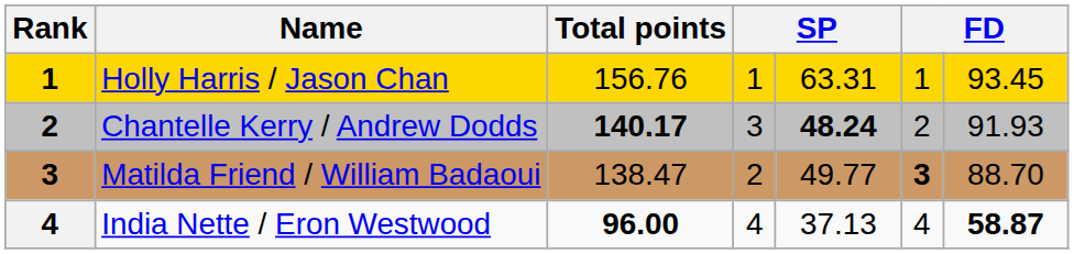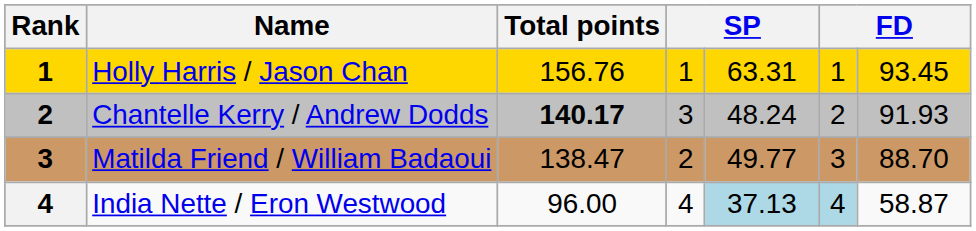Chantelle Kerry / Andrew Dodds | column 5: bold -> normal
Matilda Friend / William Badaoui | column 6: bold -> normal
India Nette / Eron Westwood | Total points: bold -> normal
India Nette / Eron Westwood | column 5: no background -> lightblue background
India Nette / Eron Westwood | column 6: no background -> lightblue background
India Nette / Eron Westwood | column 7: bold -> normal
